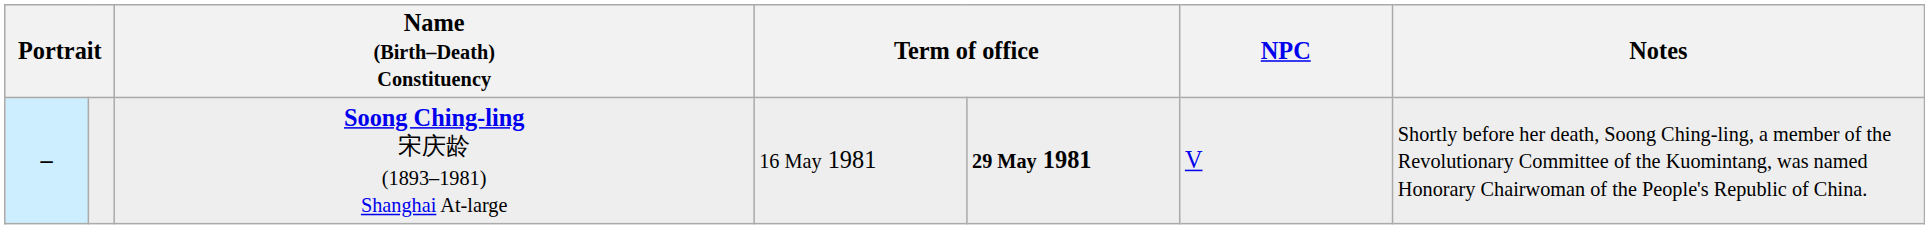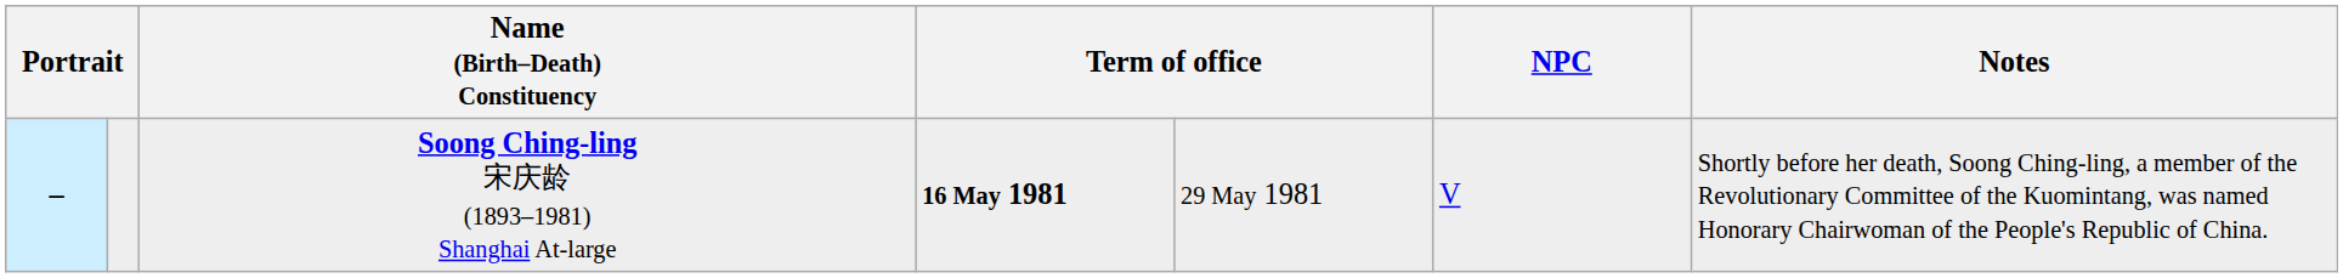– | column 4: normal -> bold
– | column 5: bold -> normal
